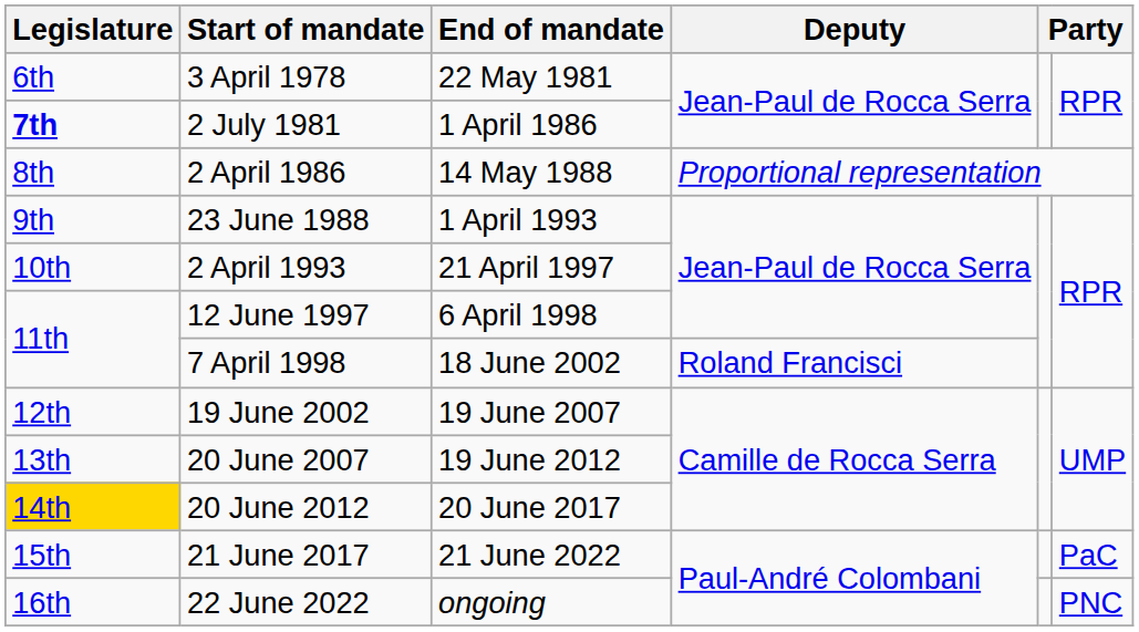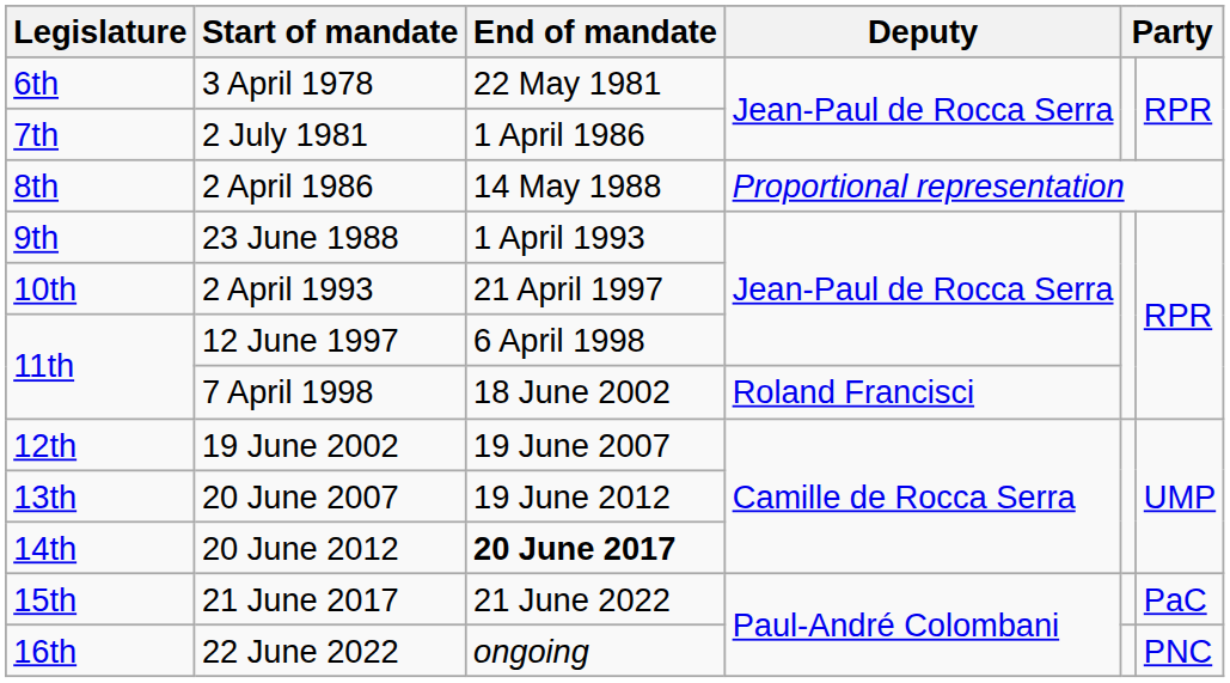2 July 1981 | Legislature: bold -> normal
20 June 2012 | Legislature: gold background -> no background
20 June 2012 | End of mandate: normal -> bold
